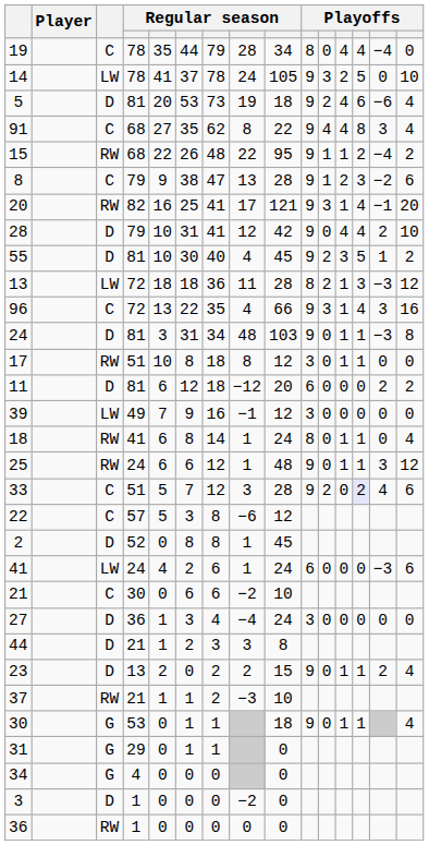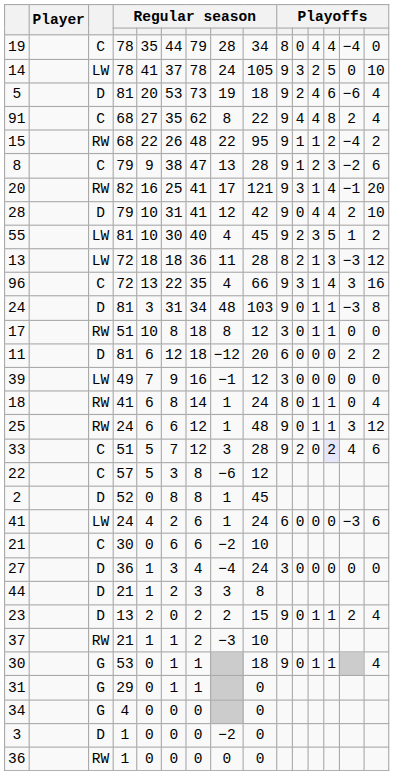91 | column 14: 3 -> 2
55 | column 3: D -> LW
